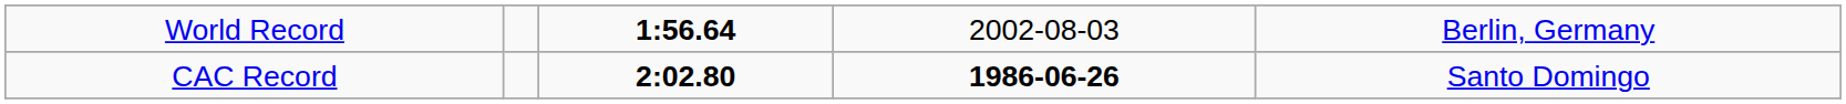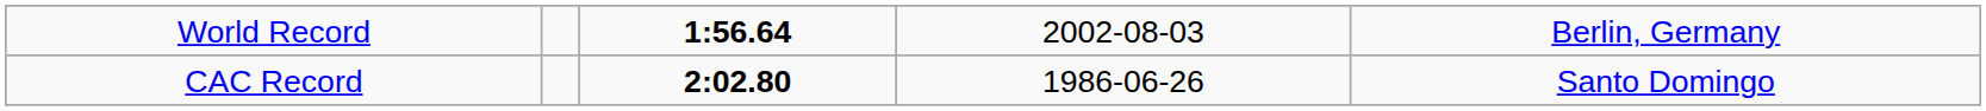CAC Record | column 4: bold -> normal
